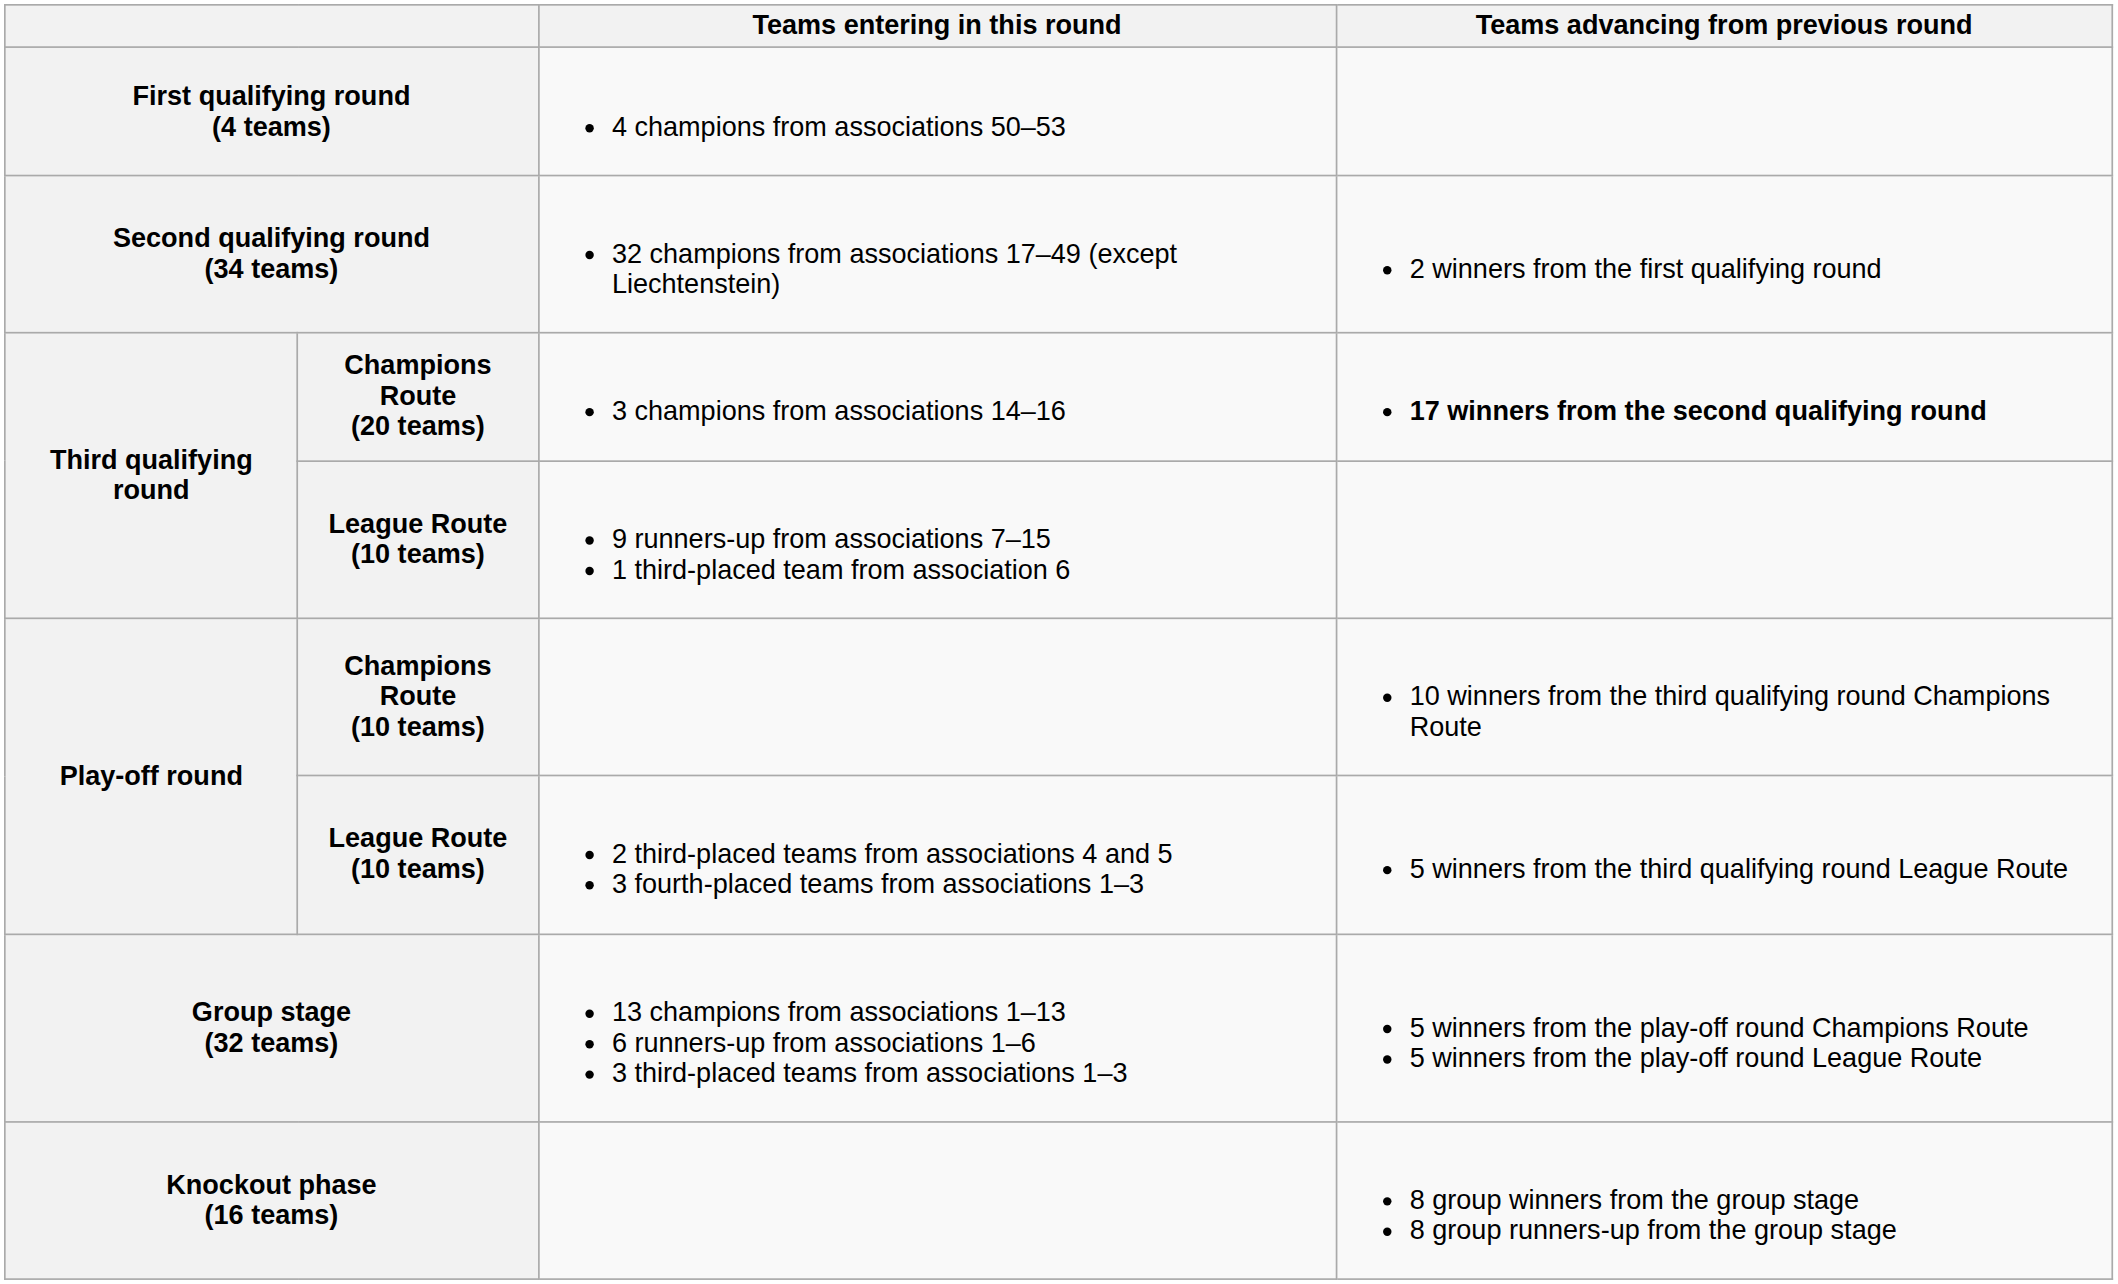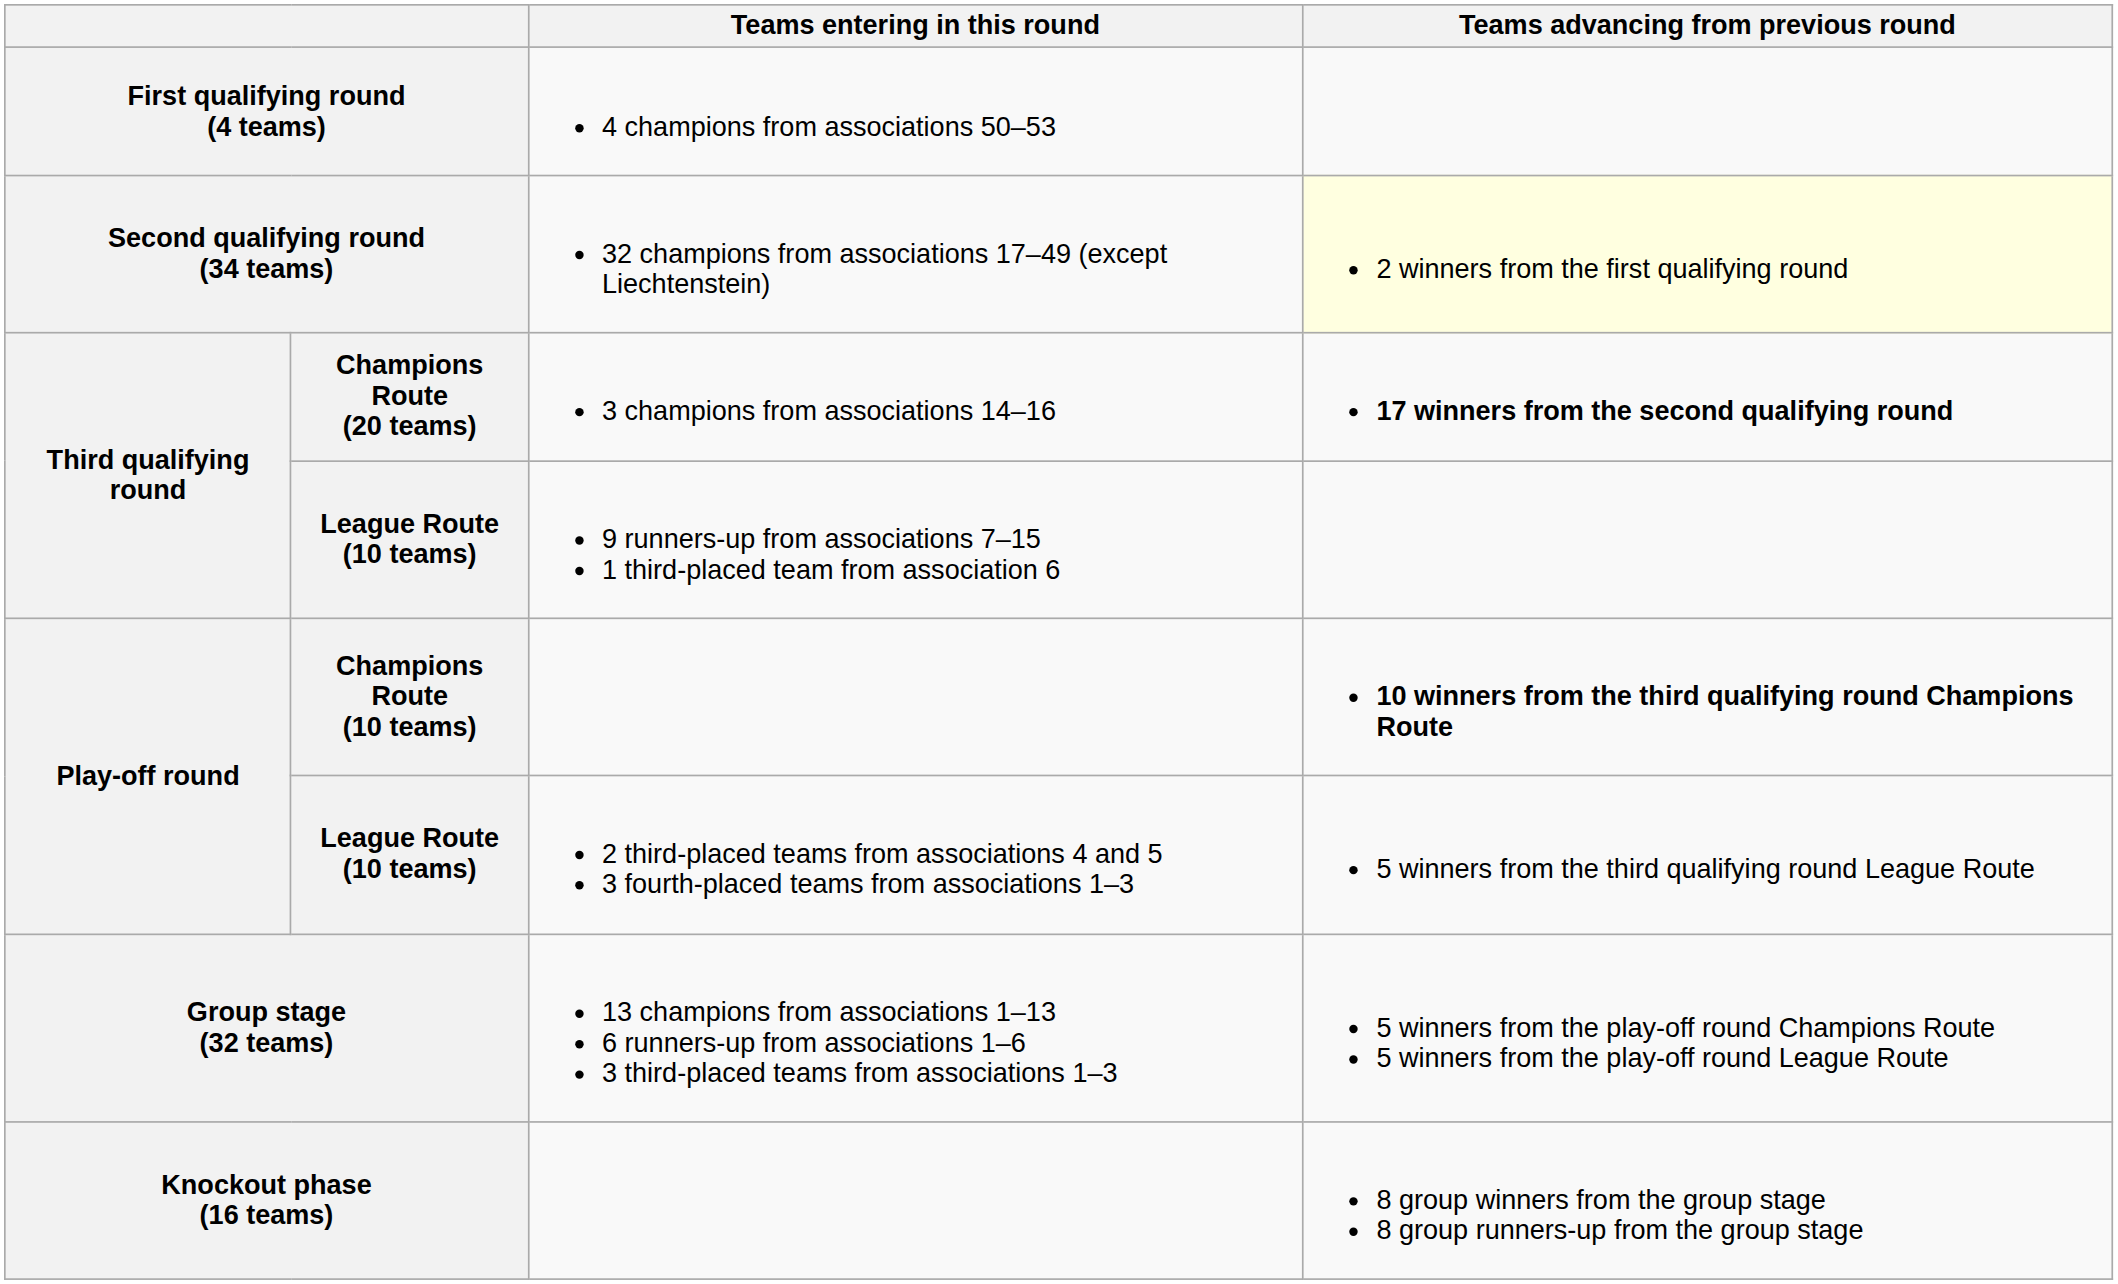Second qualifying round (34 teams) | Teams advancing from previous round: no background -> lightyellow background
Champions Route (10 teams) | Teams advancing from previous round: normal -> bold
